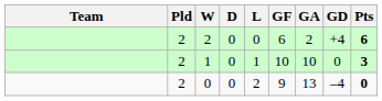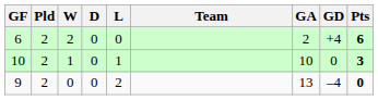columns swapped: Team <-> GF
